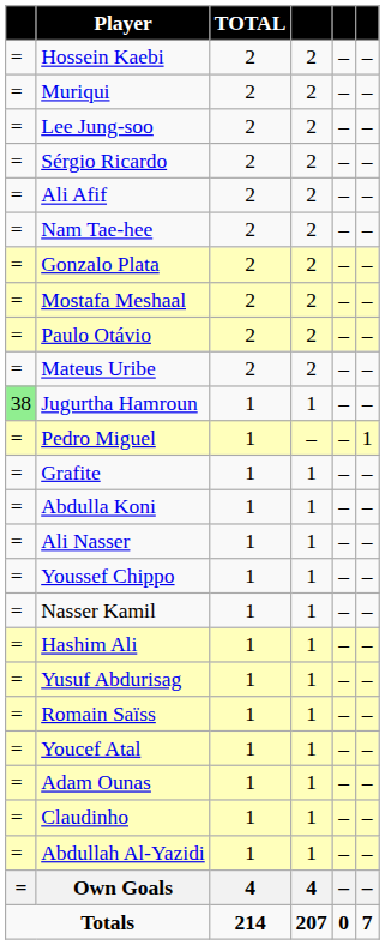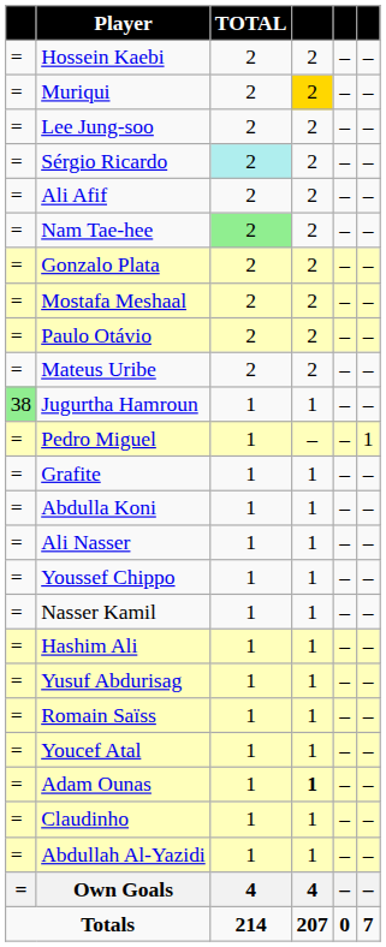Muriqui | column 4: no background -> gold background
Sérgio Ricardo | TOTAL: no background -> paleturquoise background
Nam Tae-hee | TOTAL: no background -> lightgreen background
Adam Ounas | column 4: normal -> bold
